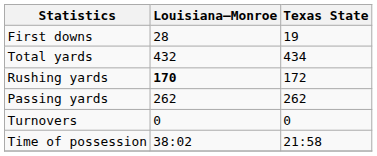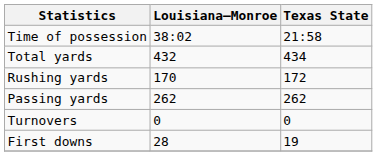rows swapped: First downs <-> Time of possession
Rushing yards | Louisiana–Monroe: bold -> normal
